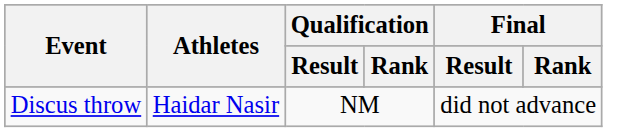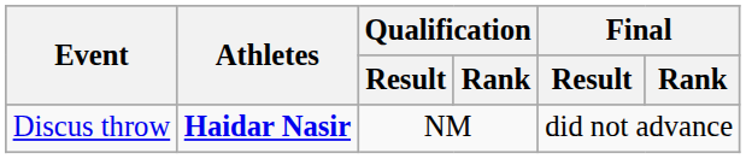Discus throw | Athletes: normal -> bold
